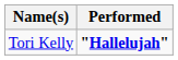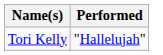Tori Kelly | Performed: bold -> normal
